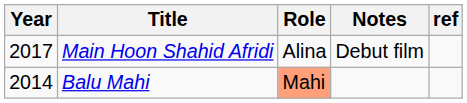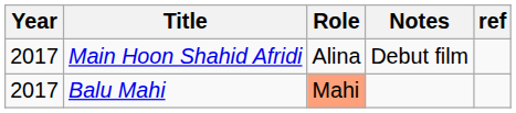Balu Mahi | Year: 2014 -> 2017
